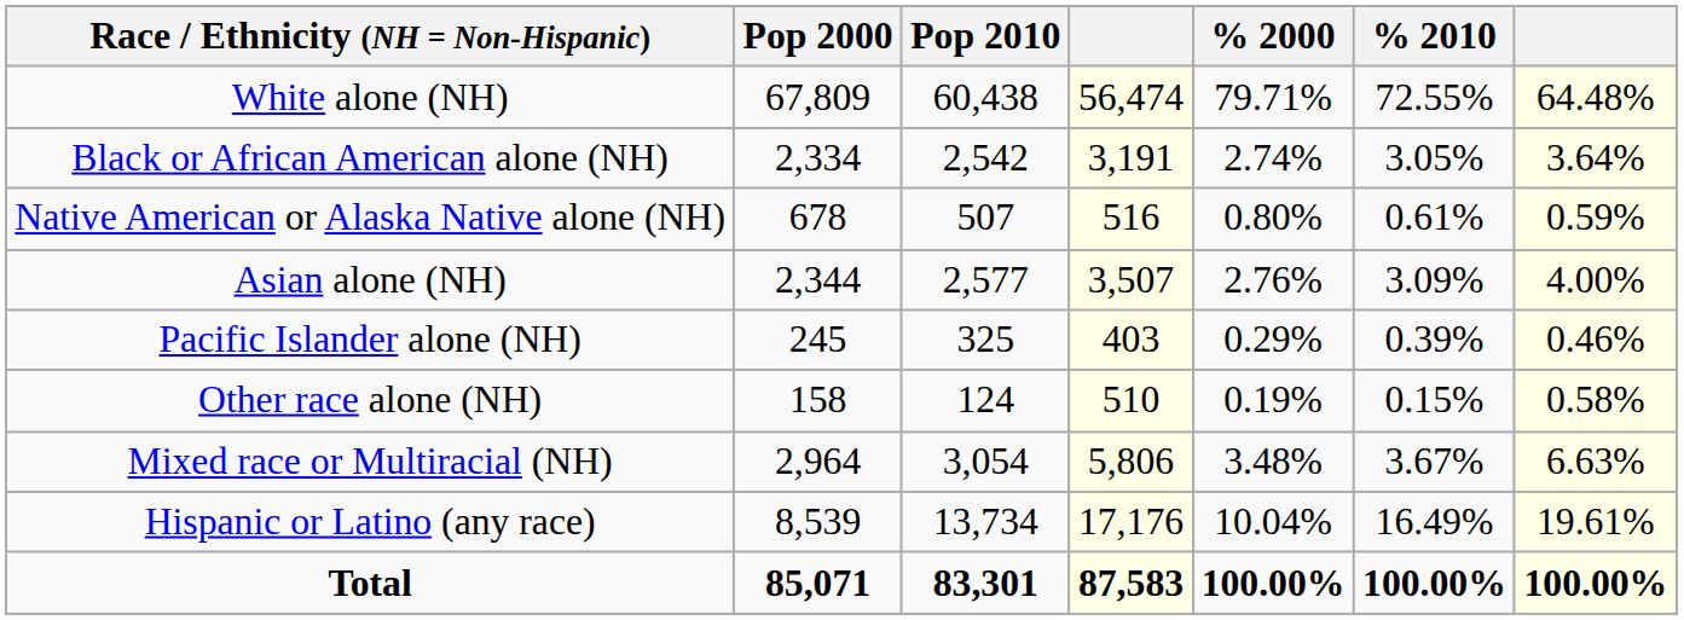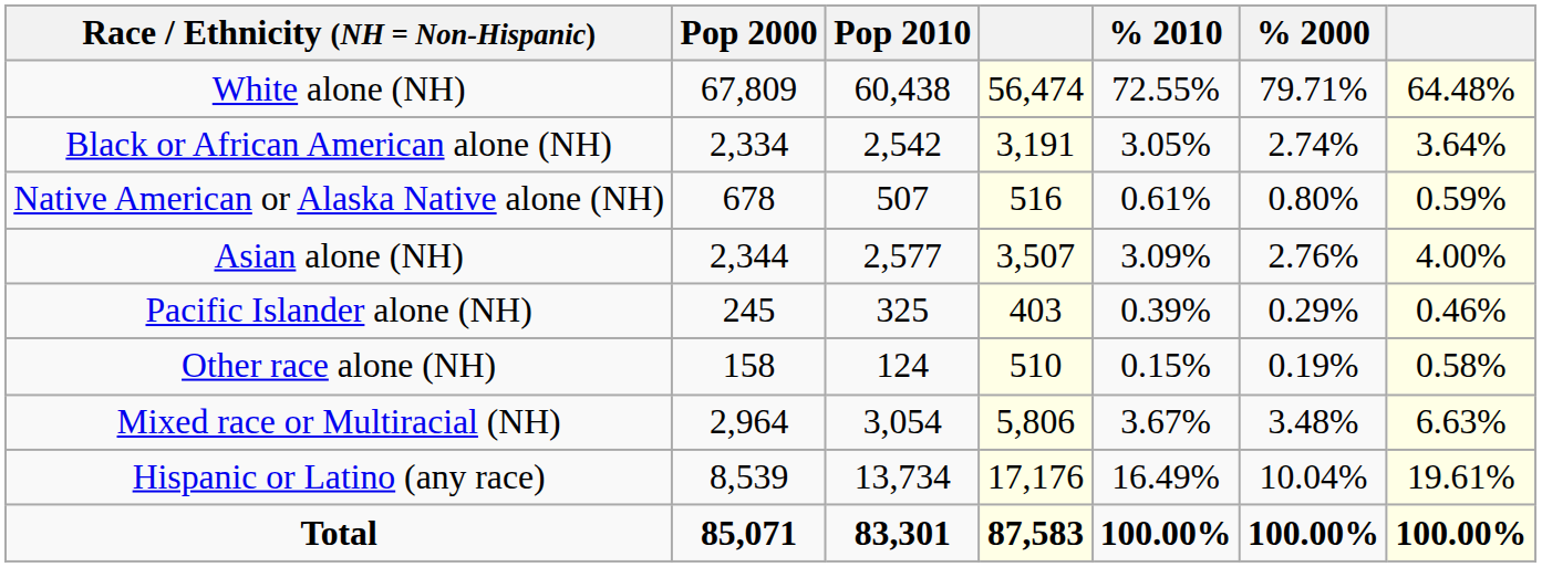columns swapped: % 2000 <-> % 2010
